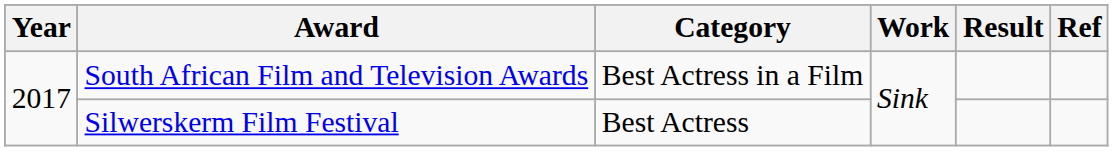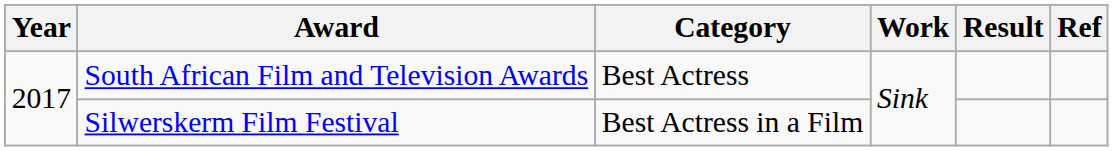South African Film and Television Awards | Category: Best Actress in a Film -> Best Actress
Silwerskerm Film Festival | Category: Best Actress -> Best Actress in a Film
